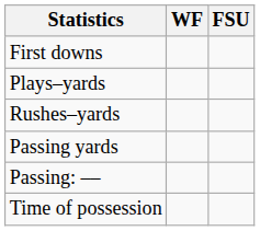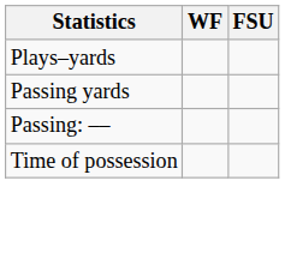- row: First downs
- row: Rushes–yards
